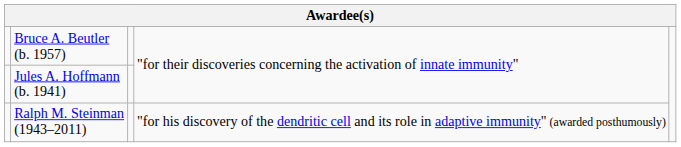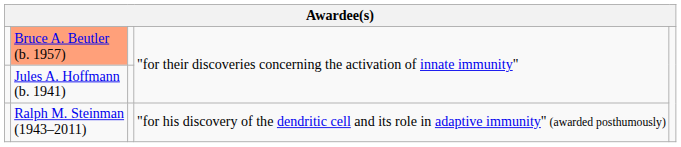Bruce A. Beutler (b. 1957) | column 2: no background -> lightsalmon background
